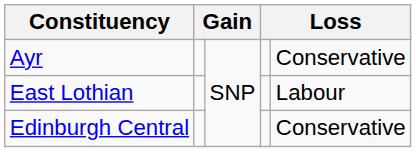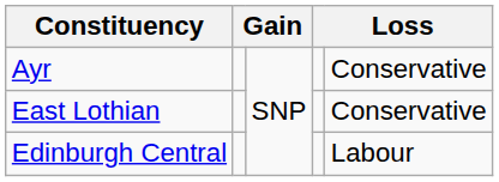East Lothian | column 5: Labour -> Conservative
Edinburgh Central | column 5: Conservative -> Labour
